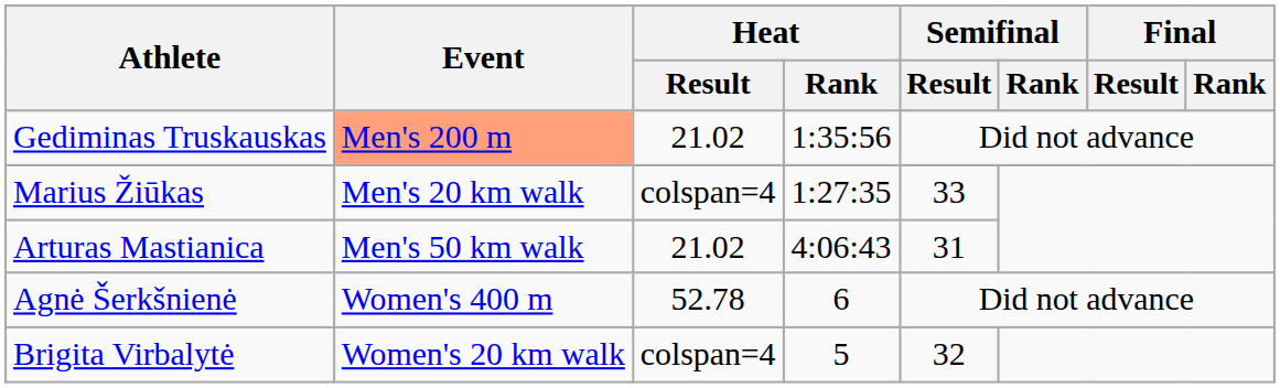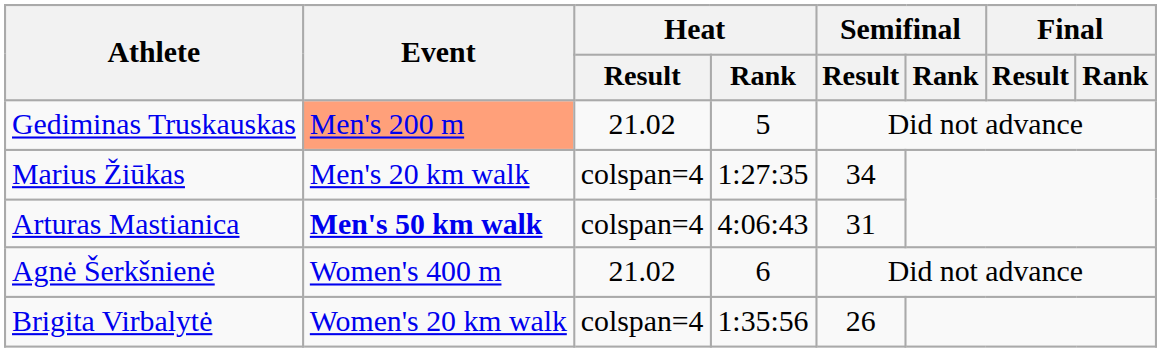Gediminas Truskauskas | Heat / Rank: 1:35:56 -> 5
Marius Žiūkas | Semifinal / Result: 33 -> 34
Arturas Mastianica | Event: normal -> bold
Arturas Mastianica | Heat / Result: 21.02 -> colspan=4
Agnė Šerkšnienė | Heat / Result: 52.78 -> 21.02
Brigita Virbalytė | Heat / Rank: 5 -> 1:35:56
Brigita Virbalytė | Semifinal / Result: 32 -> 26
